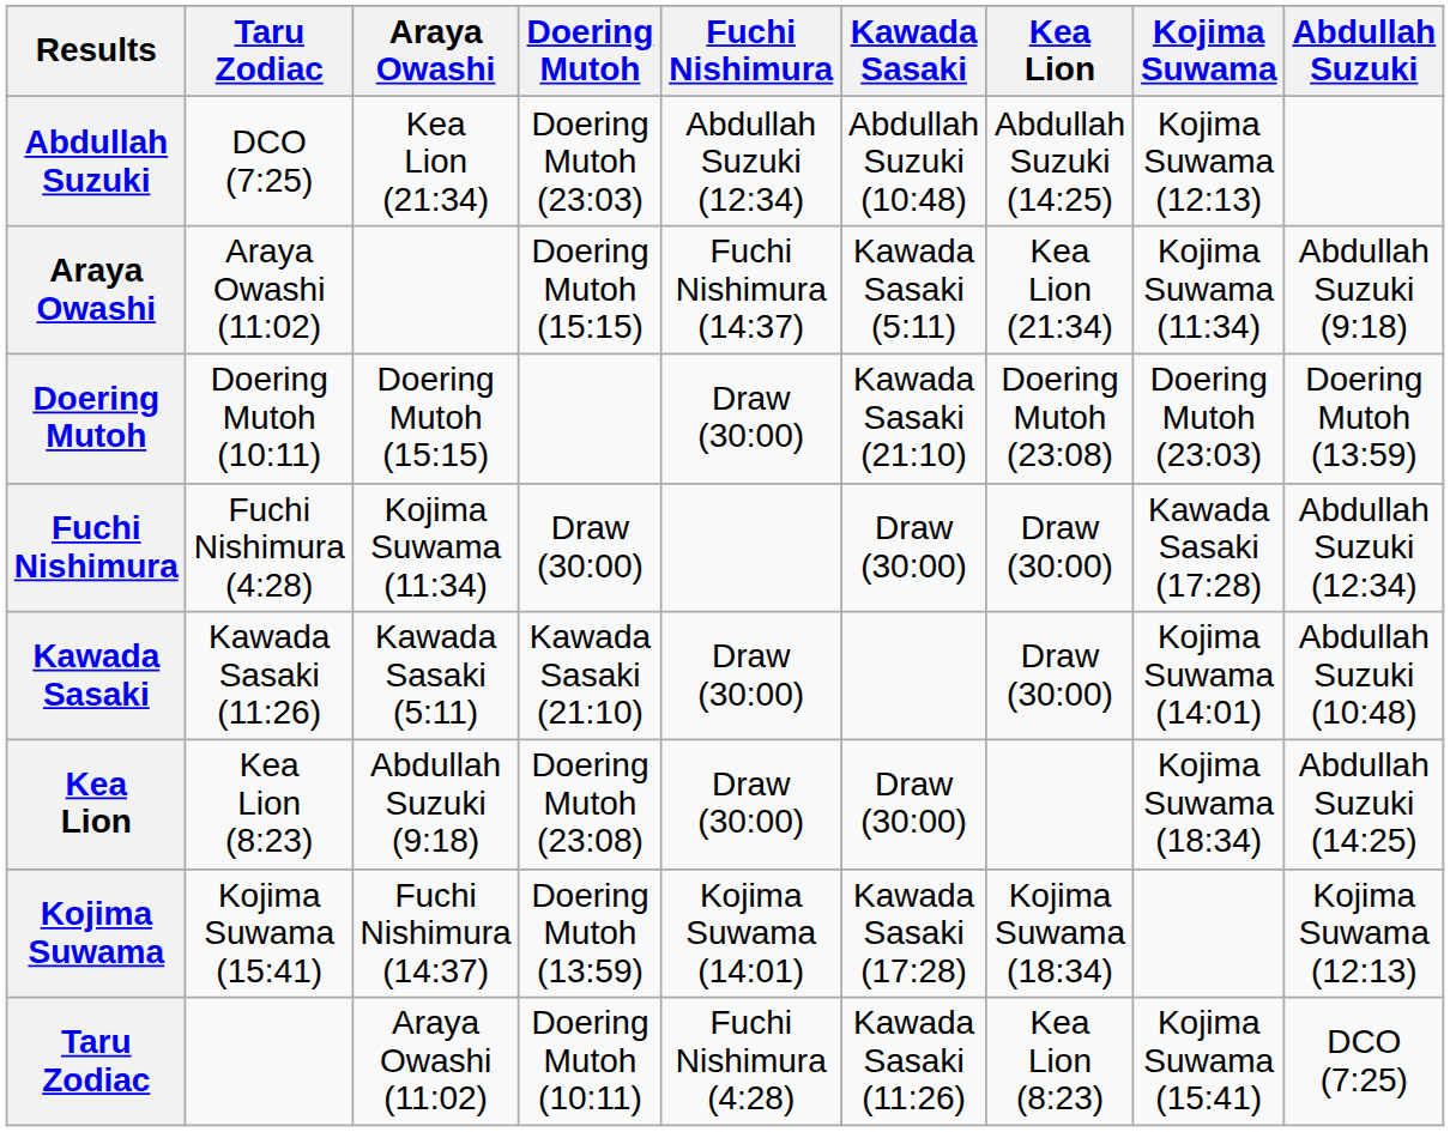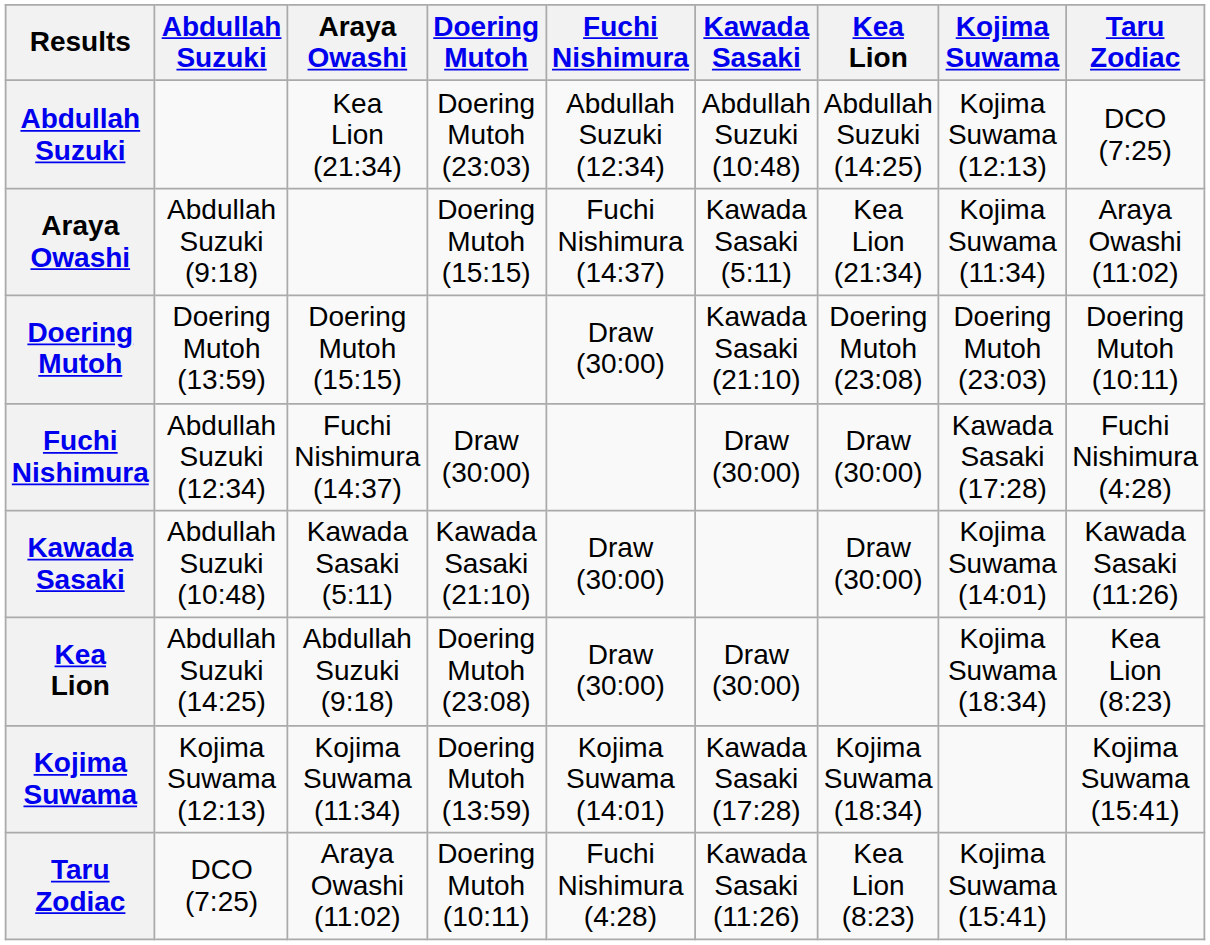columns swapped: Abdullah Suzuki <-> Taru Zodiac
row 5 | Araya Owashi: Kojima Suwama (11:34) -> Fuchi Nishimura (14:37)
row 8 | Araya Owashi: Fuchi Nishimura (14:37) -> Kojima Suwama (11:34)
